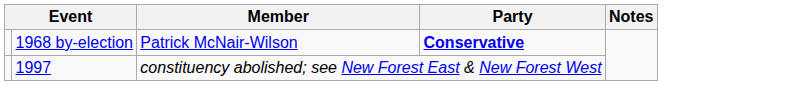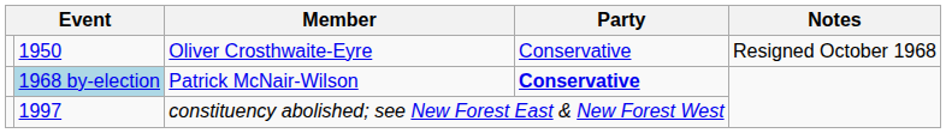+ row: 1950 | Oliver Crosthwaite-Eyre | Conservative | Resigned October 1968
Patrick McNair-Wilson | column 2: no background -> lightblue background
